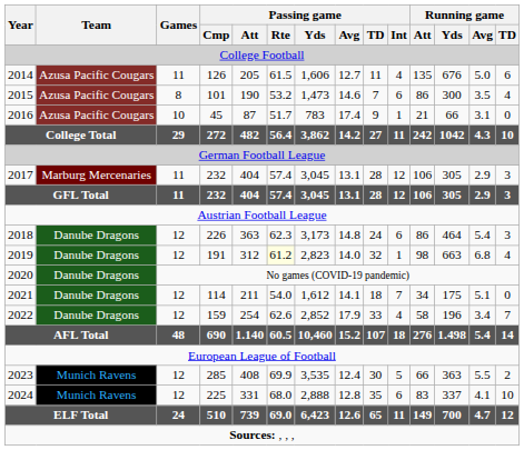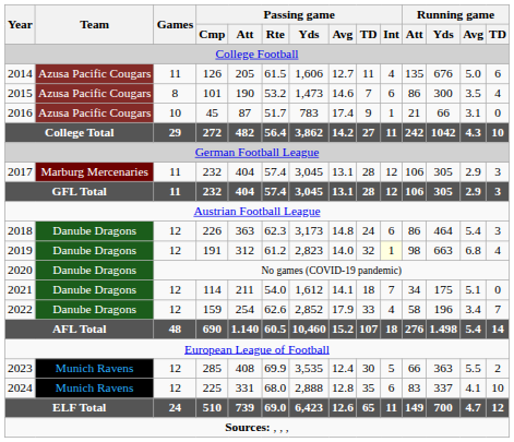2019 | Passing game / Rte: lightyellow background -> no background
2019 | Passing game / Int: no background -> lightyellow background
